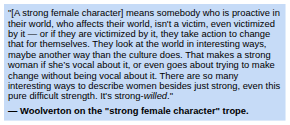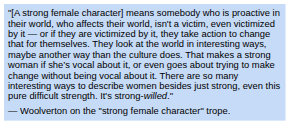row 2 | column 1: bold -> normal
